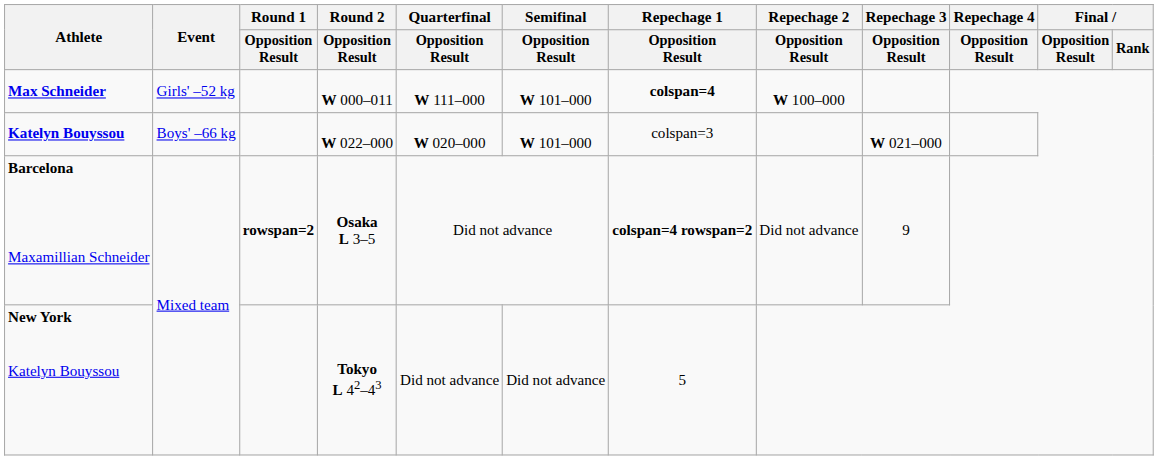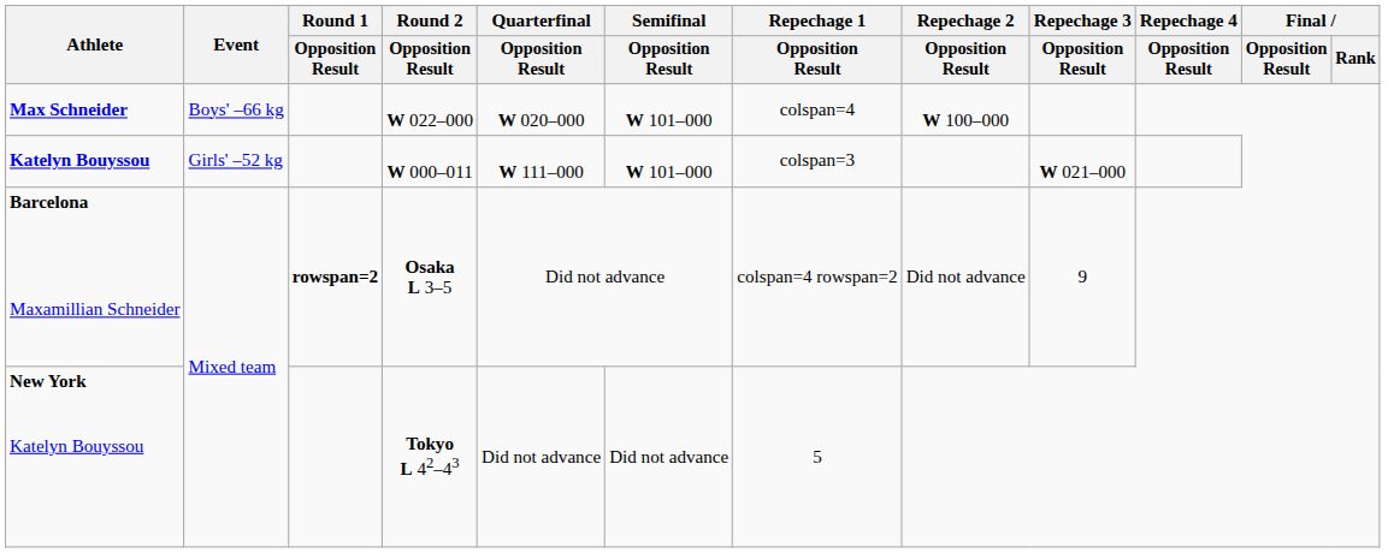Max Schneider | Event: Girls' –52 kg -> Boys' –66 kg
Max Schneider | Round 2 / Opposition Result: W 000–011 -> W 022–000
Max Schneider | Quarterfinal / Opposition Result: W 111–000 -> W 020–000
Max Schneider | Repechage 1 / Opposition Result: bold -> normal
Katelyn Bouyssou | Event: Boys' –66 kg -> Girls' –52 kg
Katelyn Bouyssou | Round 2 / Opposition Result: W 022–000 -> W 000–011
Katelyn Bouyssou | Quarterfinal / Opposition Result: W 020–000 -> W 111–000
Barcelona Maxamillian Schneider | Repechage 1 / Opposition Result: bold -> normal
